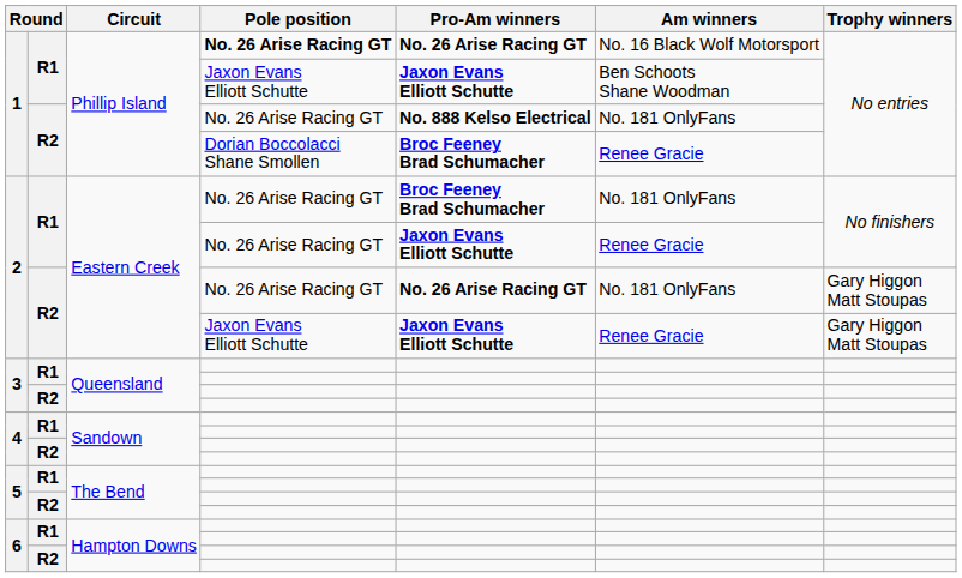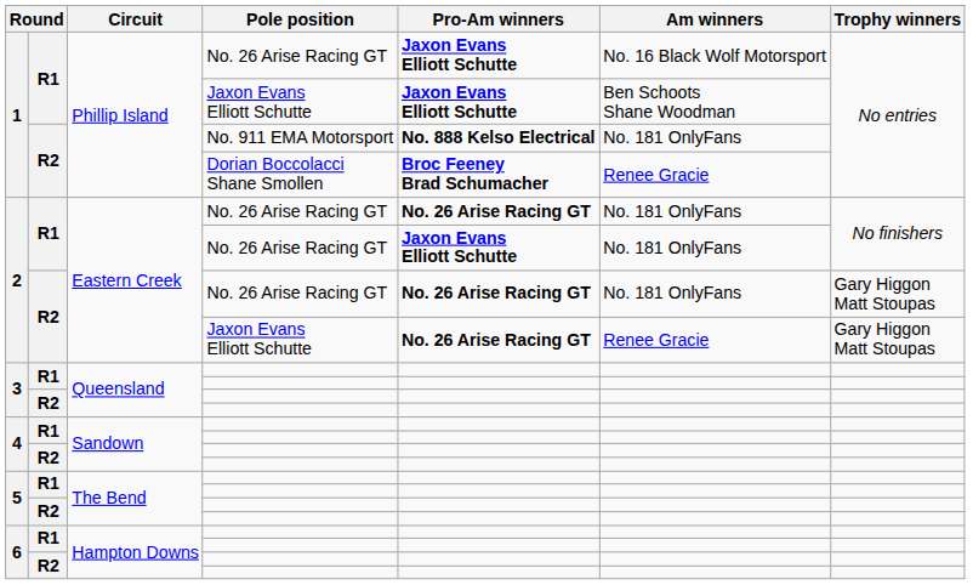row 2 | Pole position: bold -> normal
row 2 | Pro-Am winners: No. 26 Arise Racing GT -> Jaxon Evans Elliott Schutte
row 4 | Pole position: No. 26 Arise Racing GT -> No. 911 EMA Motorsport
row 6 | Pro-Am winners: Broc Feeney Brad Schumacher -> No. 26 Arise Racing GT
row 7 | Am winners: Renee Gracie -> No. 181 OnlyFans
row 9 | Pro-Am winners: Jaxon Evans Elliott Schutte -> No. 26 Arise Racing GT
